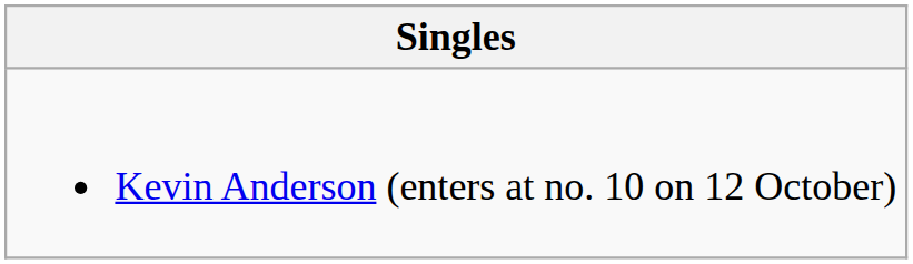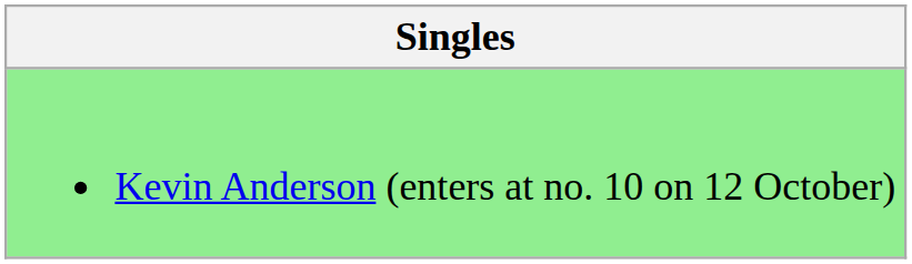row 2 | column 1: no background -> lightgreen background
